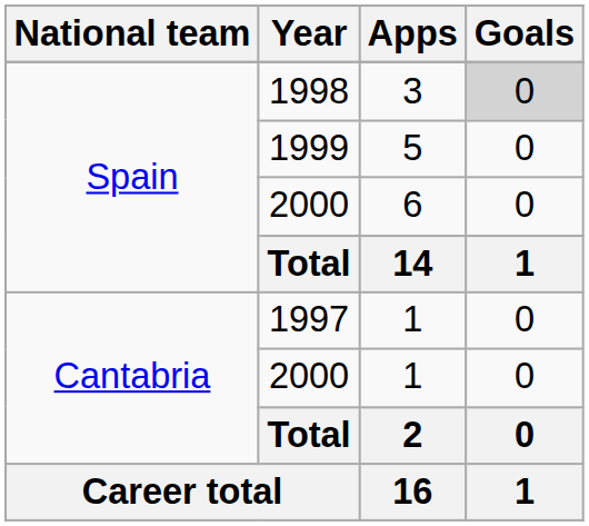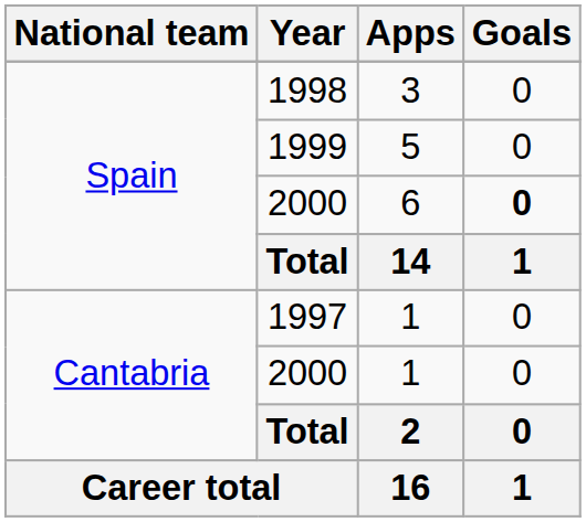1998 | Goals: lightgrey background -> no background
2000 / 6 | Goals: normal -> bold
